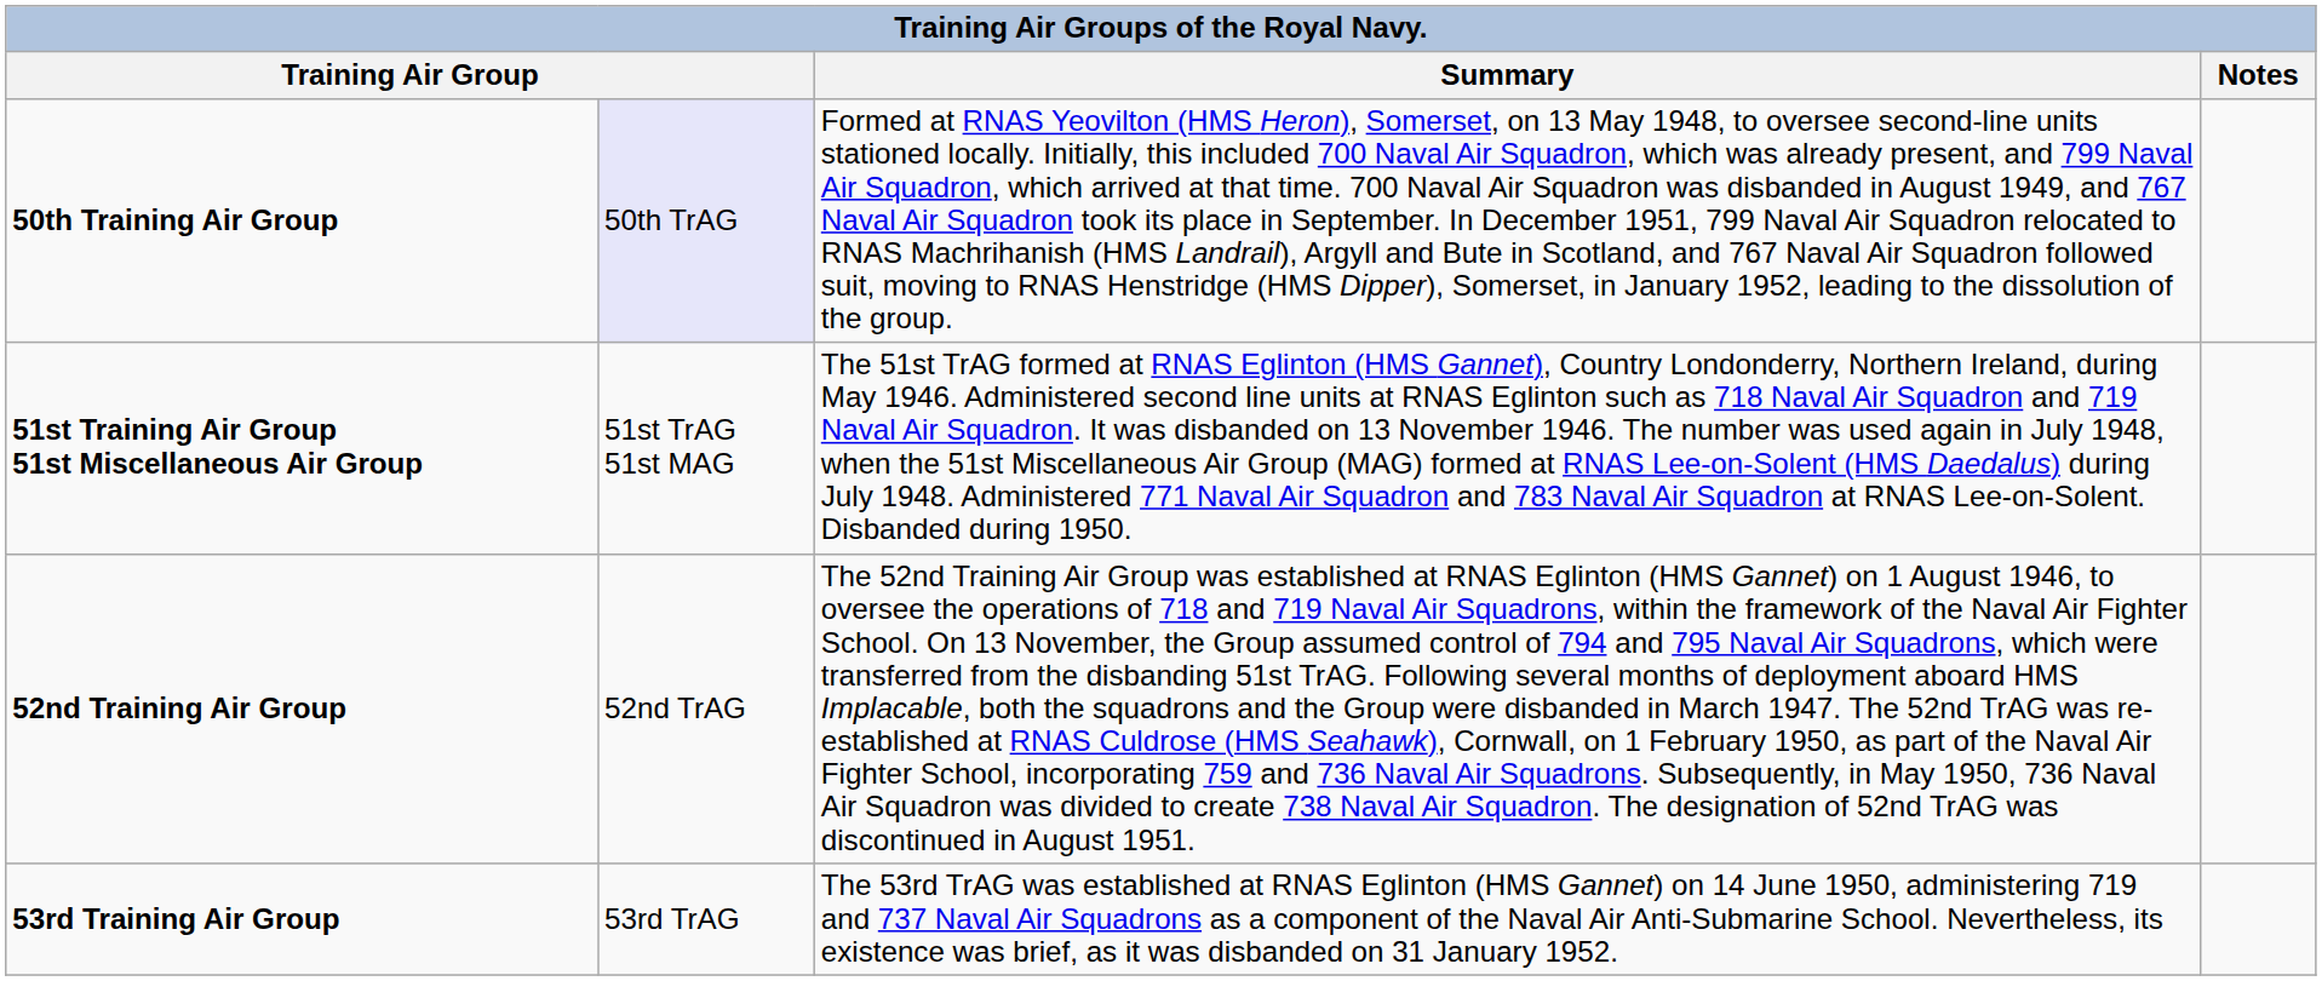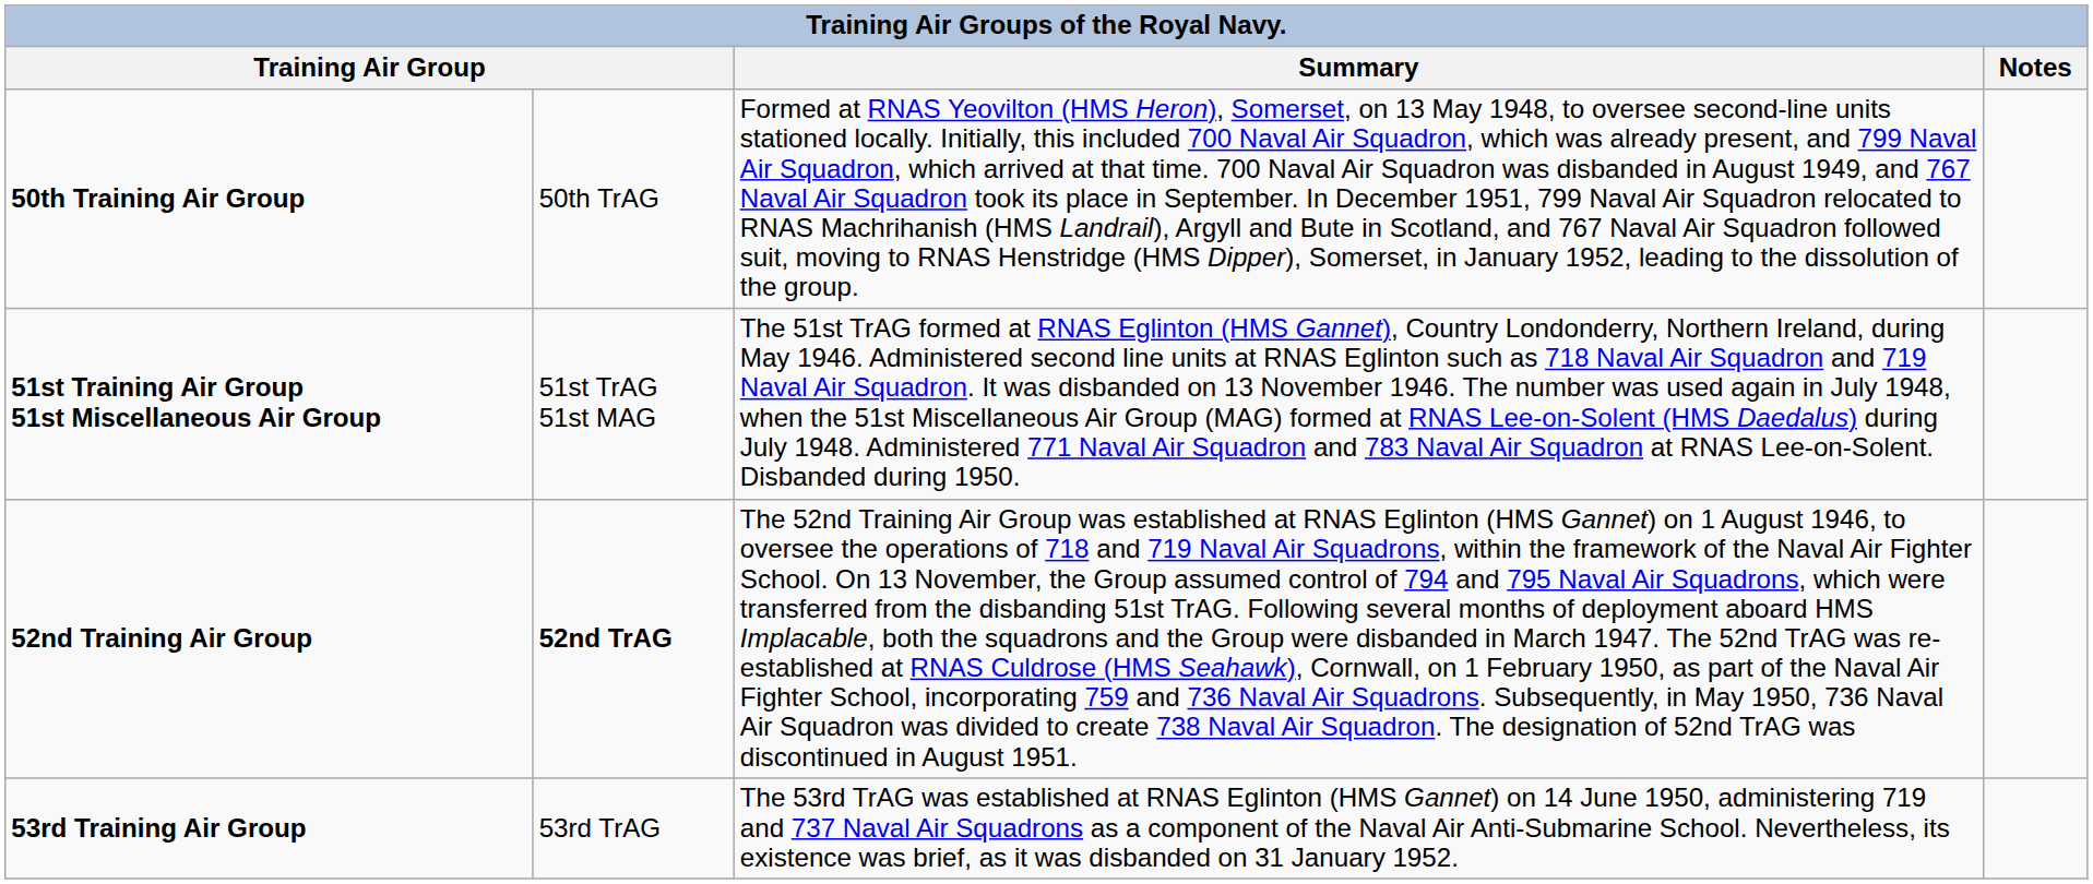50th Training Air Group | column 2: lavender background -> no background
52nd Training Air Group | column 2: normal -> bold
